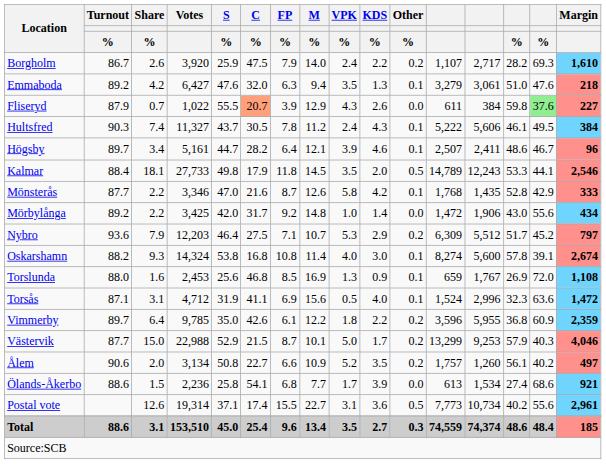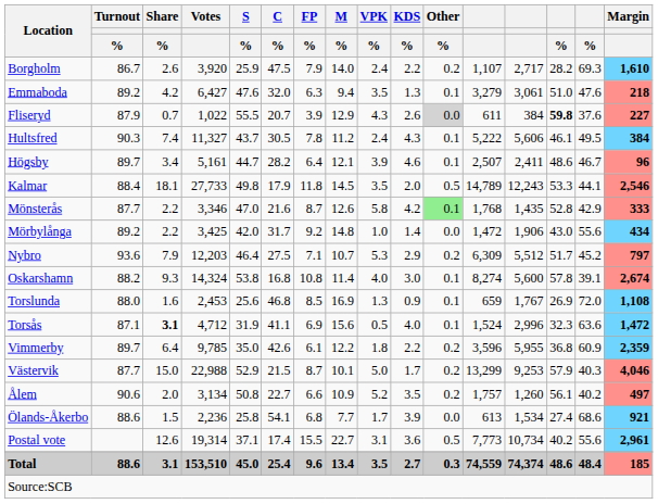Fliseryd | C / %: lightsalmon background -> no background
Fliseryd | Other / %: no background -> lightgrey background
Fliseryd | column 14: normal -> bold
Fliseryd | column 15: lightgreen background -> no background
Mönsterås | Other / %: no background -> lightgreen background
Torsås | Share / %: normal -> bold
